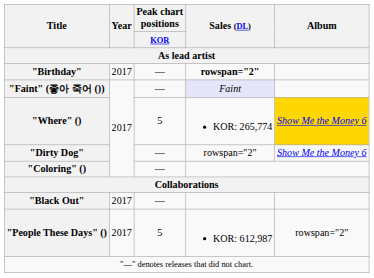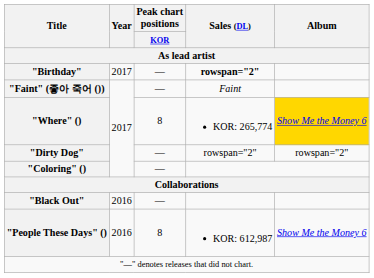"Faint" (좋아 죽어 ()) | Sales (DL): lavender background -> no background
"Where" () | Peak chart positions / KOR: 5 -> 8
"Dirty Dog" | Album: Show Me the Money 6 -> rowspan="2"
"Black Out" | Year: 2017 -> 2016
"People These Days" () | Year: 2017 -> 2016
"People These Days" () | Peak chart positions / KOR: 5 -> 8
"People These Days" () | Album: rowspan="2" -> Show Me the Money 6
